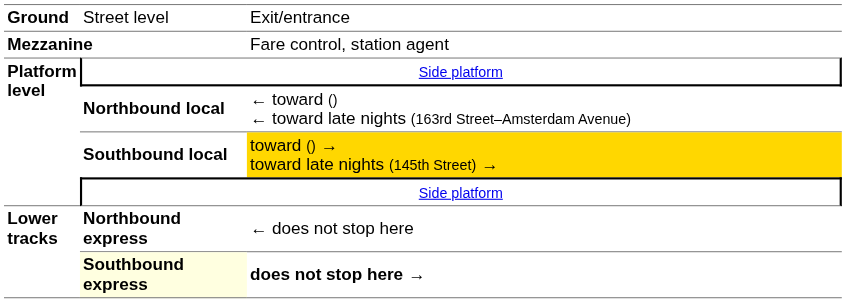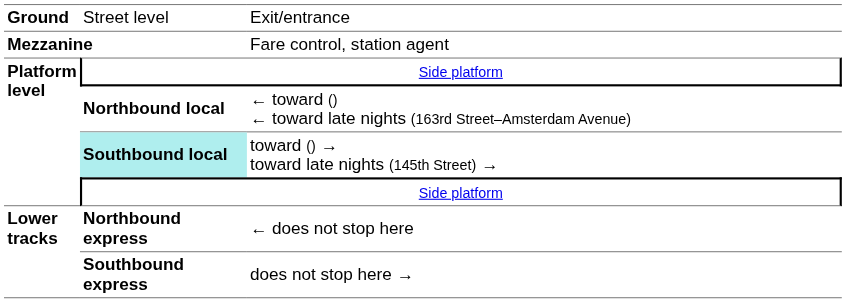Southbound local | column 2: no background -> paleturquoise background
Southbound local | column 3: gold background -> no background
Southbound express | column 2: lightyellow background -> no background
Southbound express | column 3: bold -> normal
